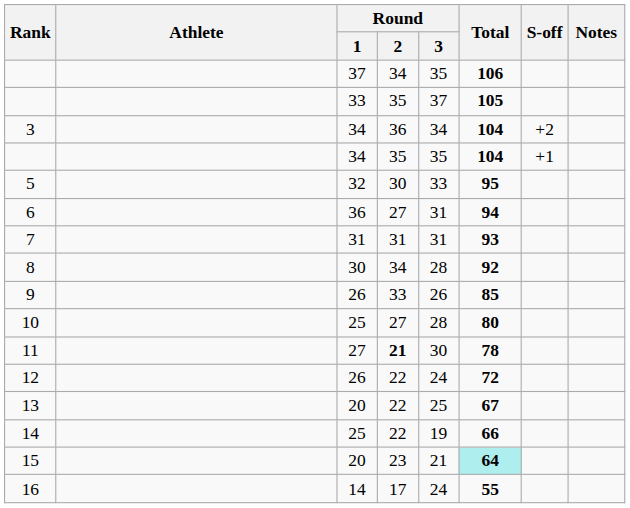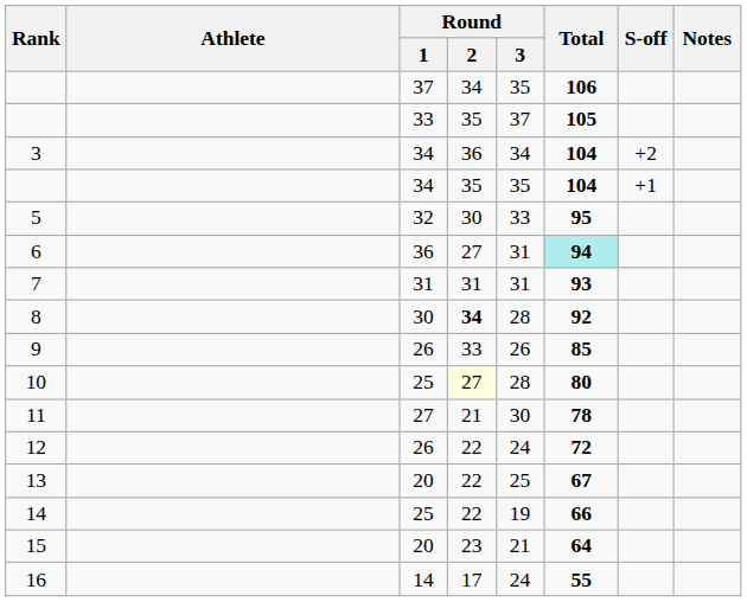6 | Total: no background -> paleturquoise background
8 | Round / 2: normal -> bold
10 | Round / 2: no background -> lightyellow background
11 | Round / 2: bold -> normal
15 | Total: paleturquoise background -> no background
